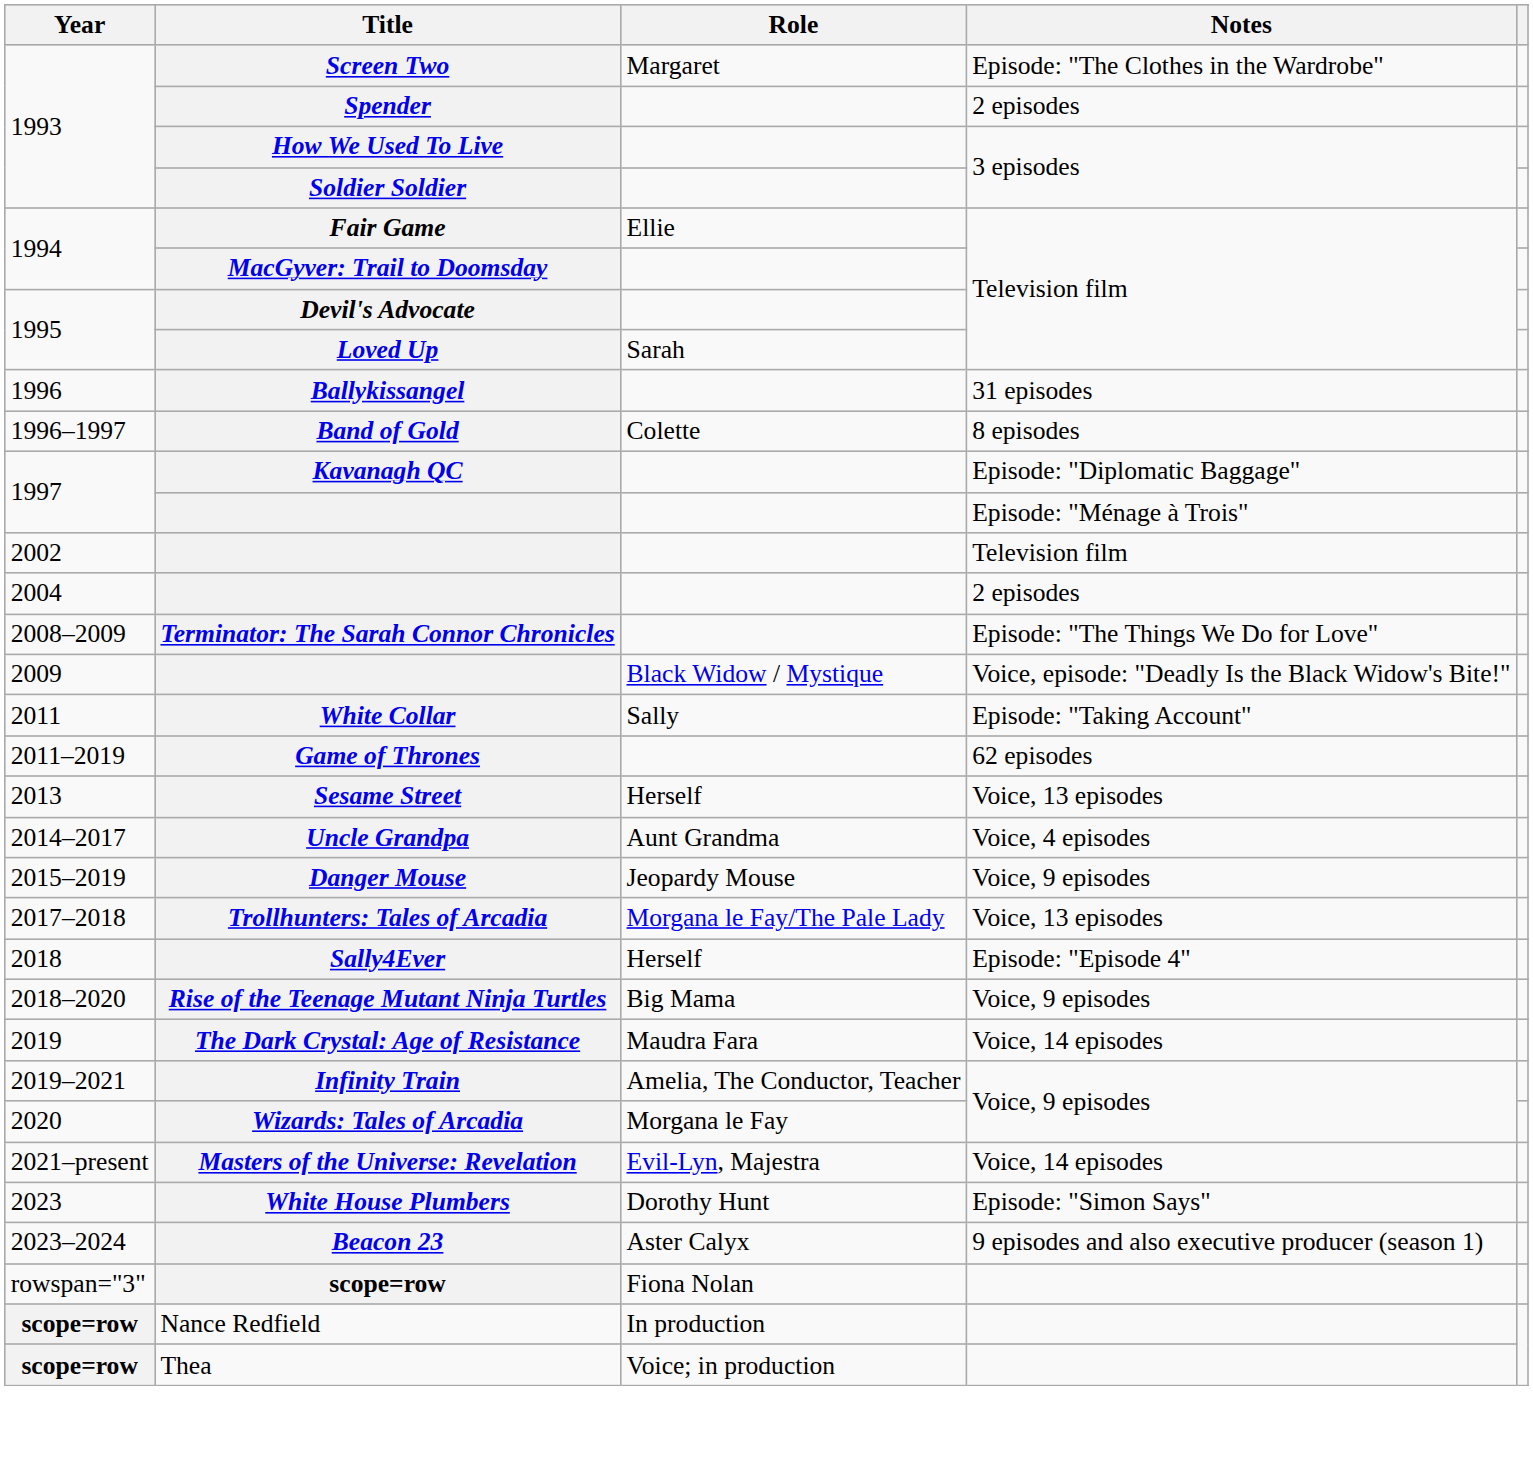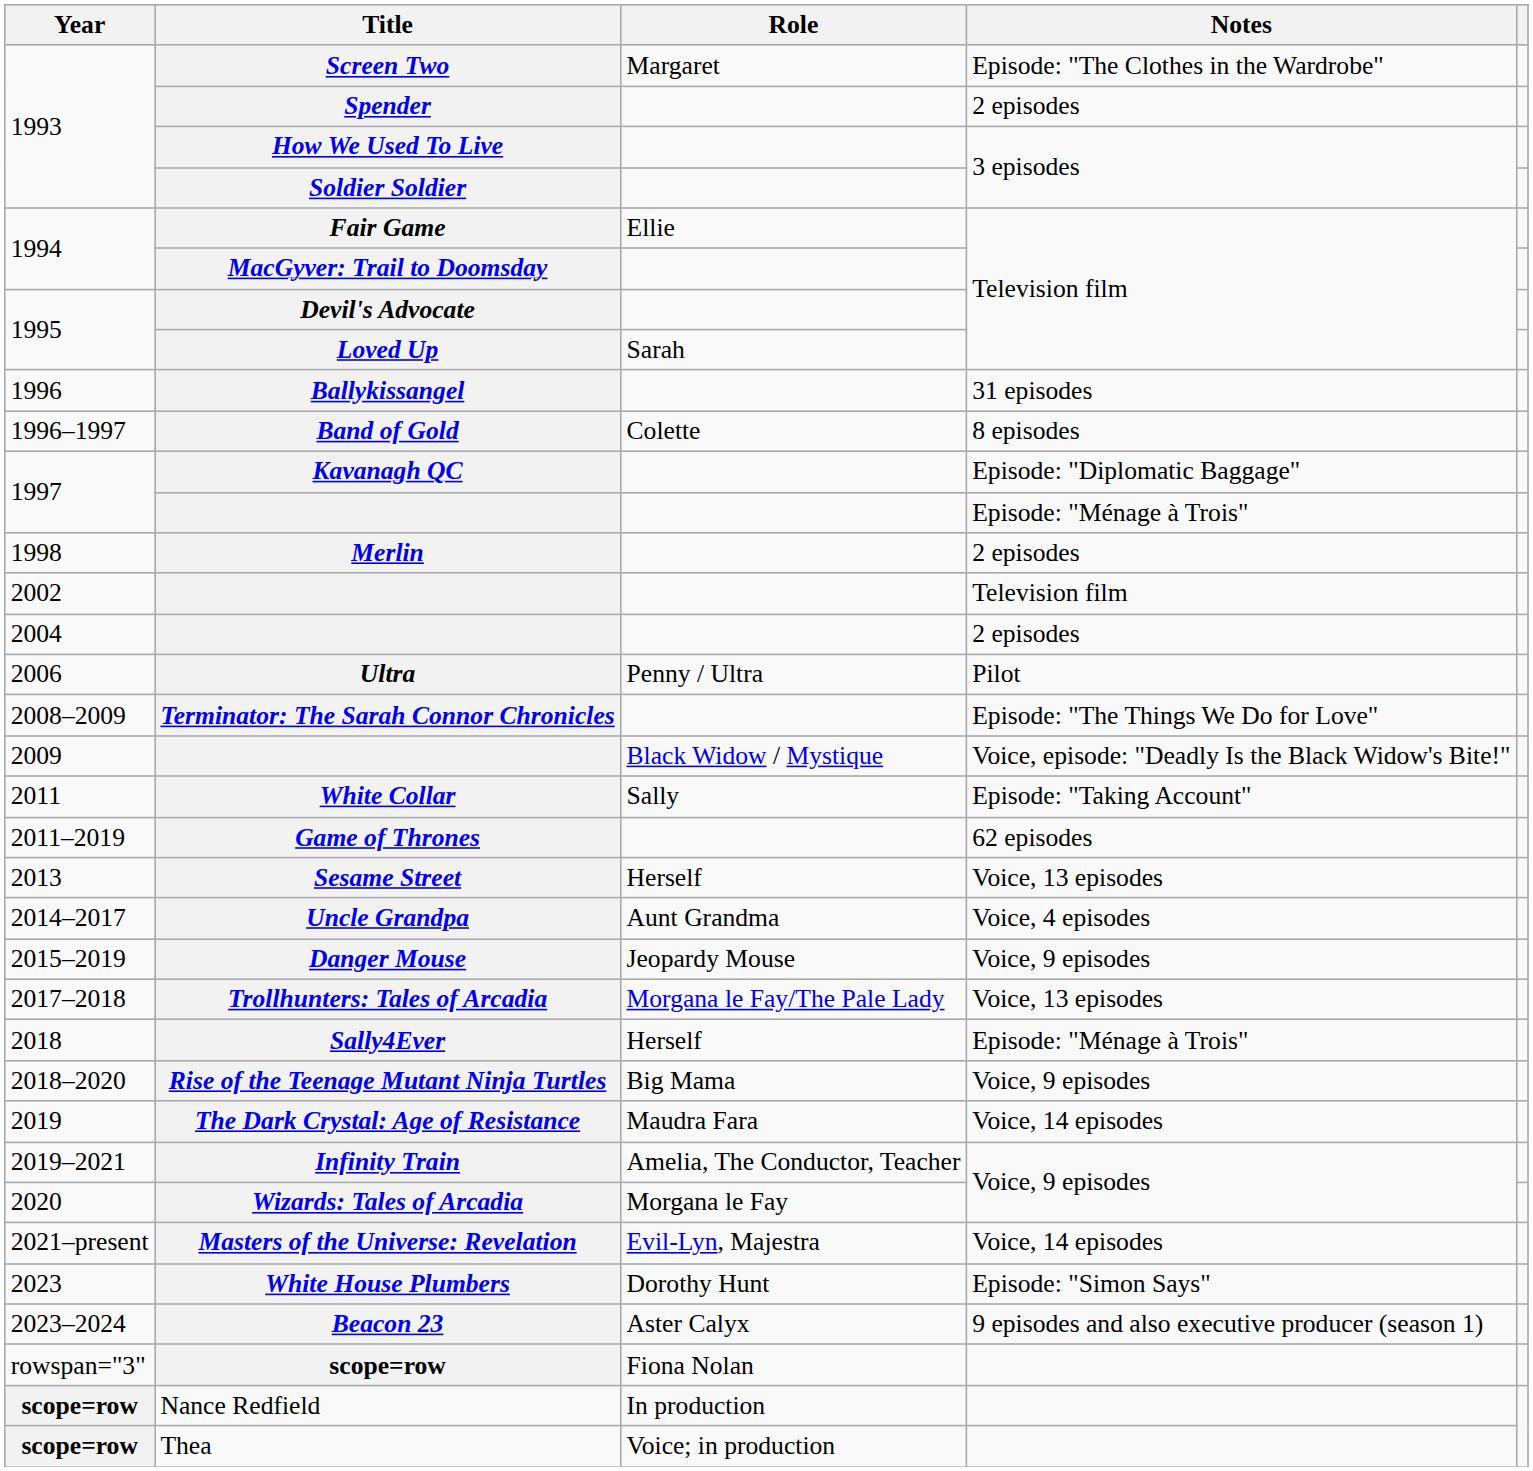+ row: 1998 | Merlin | 2 episodes
+ row: 2006 | Ultra | Penny / Ultra | Pilot
Sally4Ever | Notes: Episode: "Episode 4" -> Episode: "Ménage à Trois"
